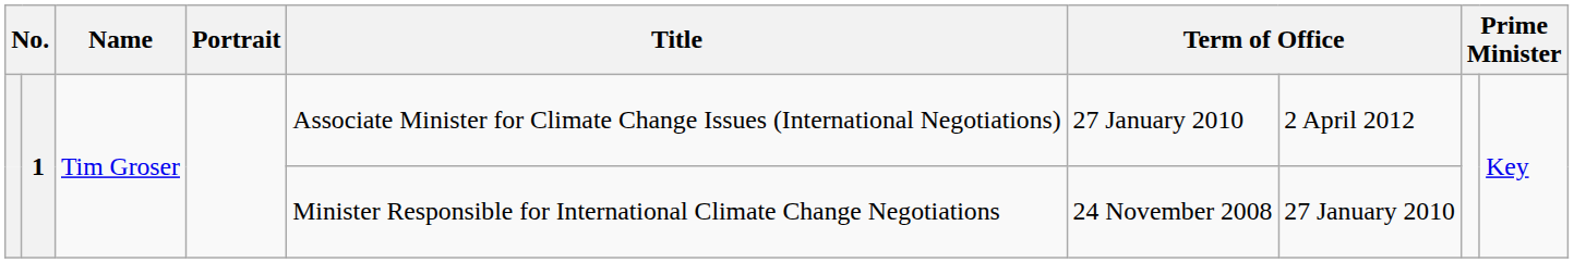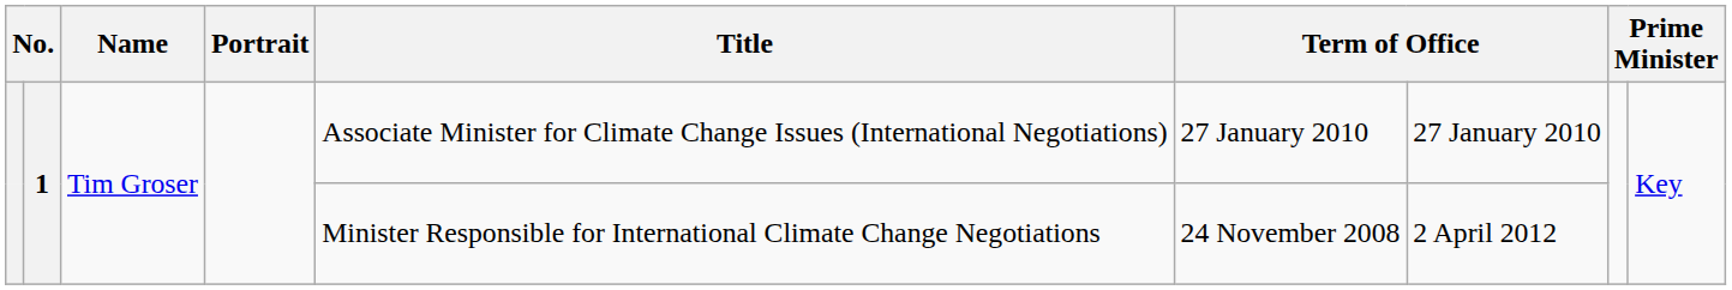row 2 | column 7: 2 April 2012 -> 27 January 2010
row 3 | column 7: 27 January 2010 -> 2 April 2012
